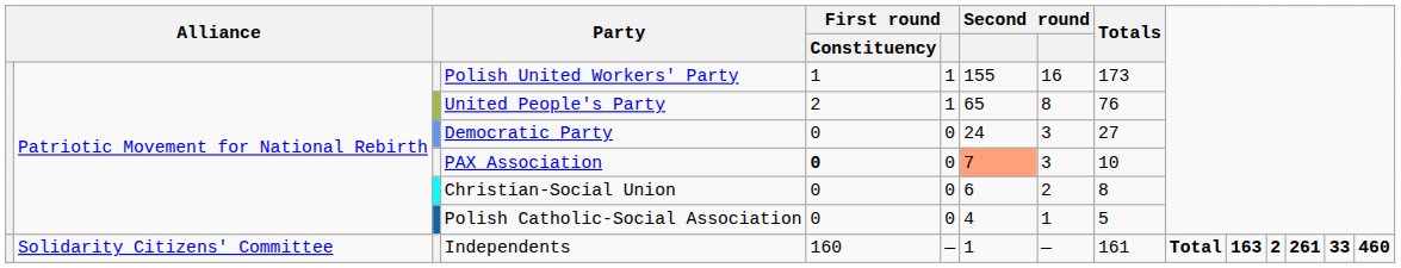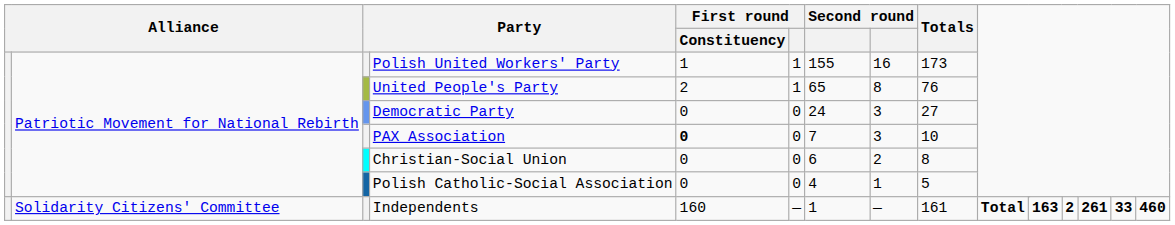PAX Association | column 7: lightsalmon background -> no background
